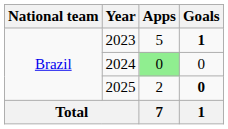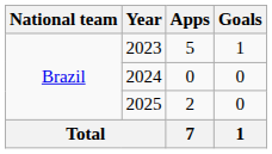2023 | Goals: bold -> normal
2024 | Apps: lightgreen background -> no background
2025 | Goals: bold -> normal
